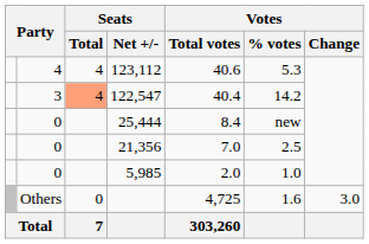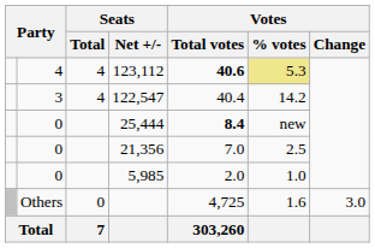123,112 | Votes / Total votes: normal -> bold
123,112 | Votes / % votes: no background -> khaki background
122,547 | Seats / Total: lightsalmon background -> no background
25,444 | Votes / Total votes: normal -> bold
